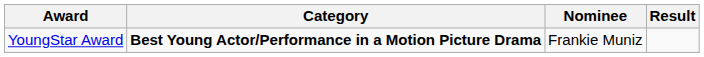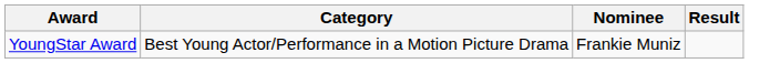YoungStar Award | Category: bold -> normal
